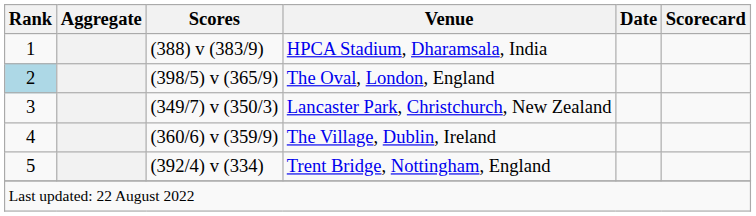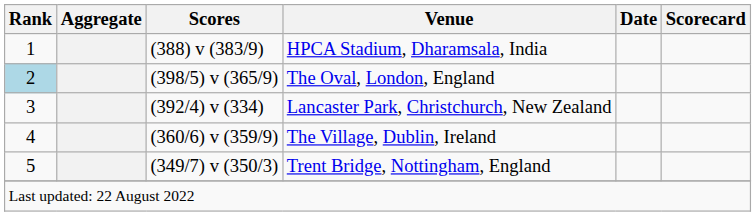Lancaster Park, Christchurch, New Zealand | Scores: (349/7) v (350/3) -> (392/4) v (334)
Trent Bridge, Nottingham, England | Scores: (392/4) v (334) -> (349/7) v (350/3)
